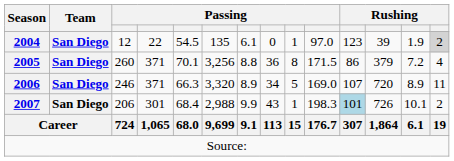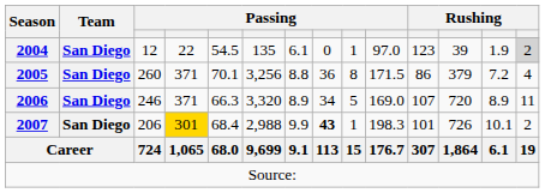2007 | column 4: no background -> gold background
2007 | column 8: normal -> bold
2007 | column 11: lightblue background -> no background
